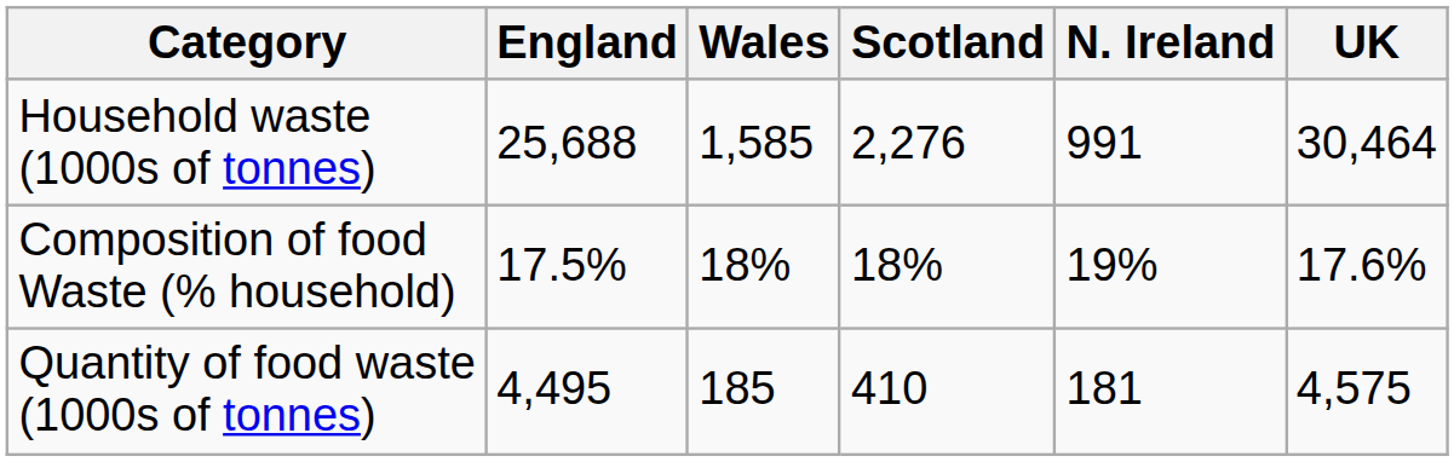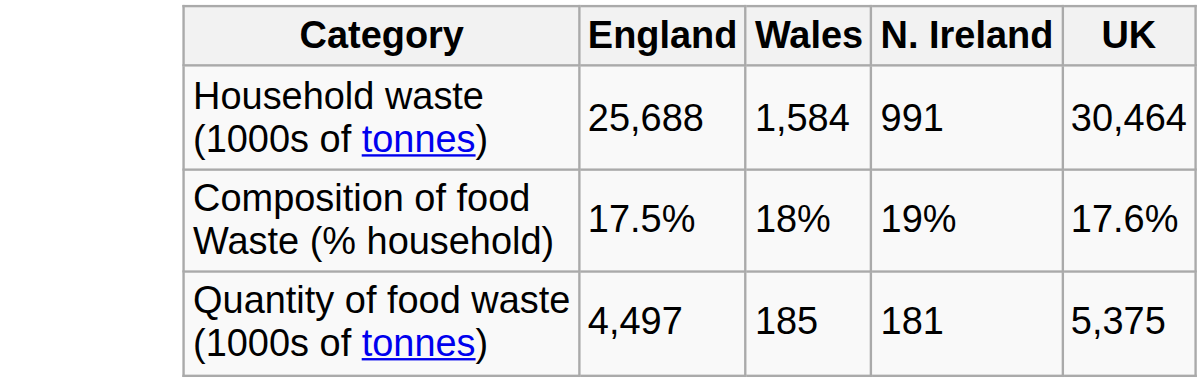- column: Scotland | 2,276 | 18% | 410
Household waste (1000s of tonnes) | Wales: 1,585 -> 1,584
Quantity of food waste (1000s of tonnes) | England: 4,495 -> 4,497
Quantity of food waste (1000s of tonnes) | UK: 4,575 -> 5,375
